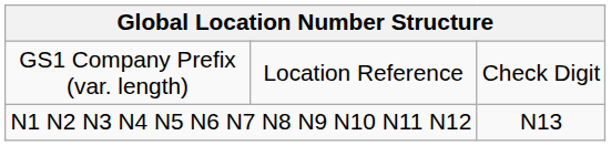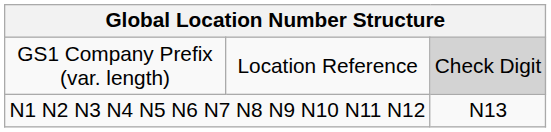GS1 Company Prefix (var. length) | column 3: no background -> lightgrey background
